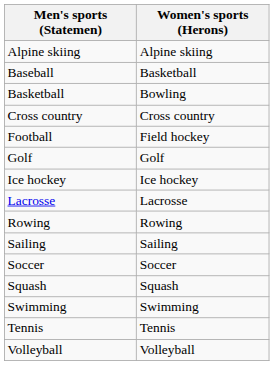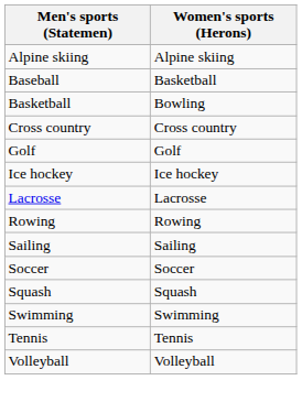- row: Football | Field hockey
